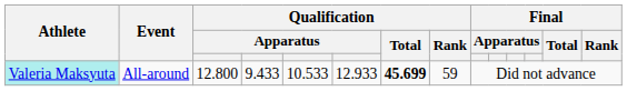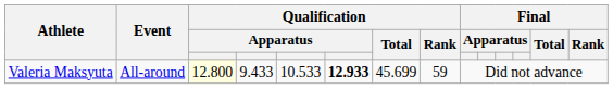row 4 | Athlete: paleturquoise background -> no background
row 4 | column 3: no background -> lightyellow background
row 4 | column 6: normal -> bold
row 4 | Qualification / Total: bold -> normal
